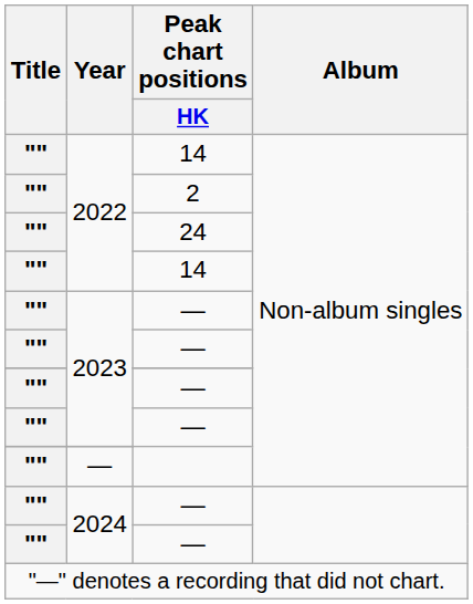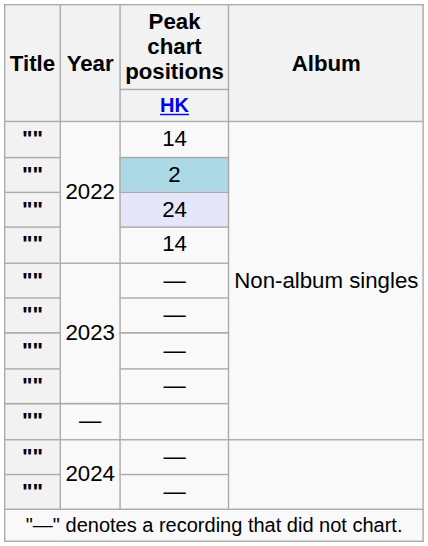2 | Peak chart positions / HK: no background -> lightblue background
24 | Peak chart positions / HK: no background -> lavender background
